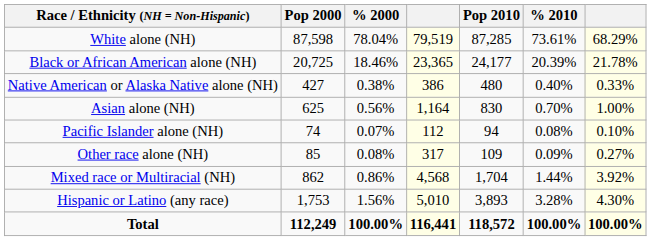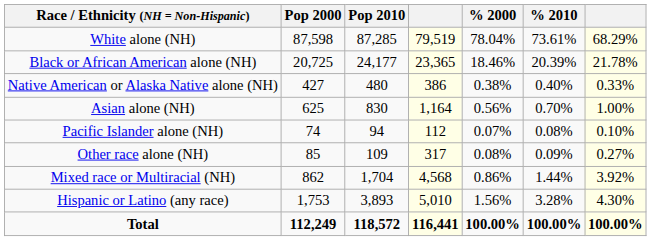columns swapped: Pop 2010 <-> % 2000
